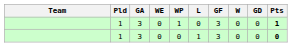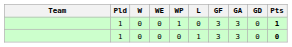columns swapped: W <-> GA
